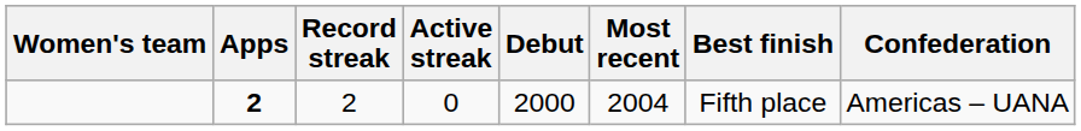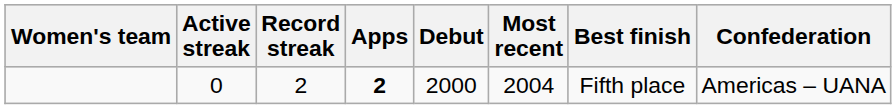columns swapped: Apps <-> Active streak
